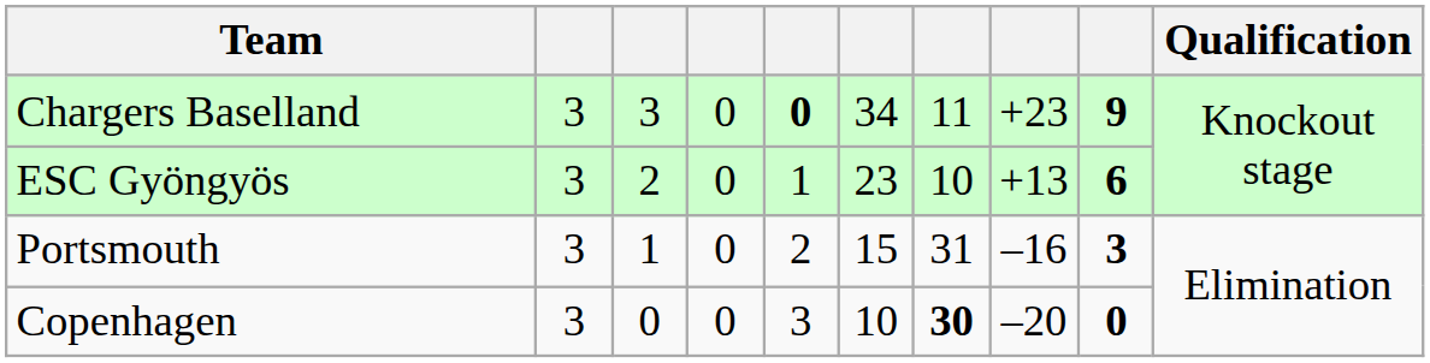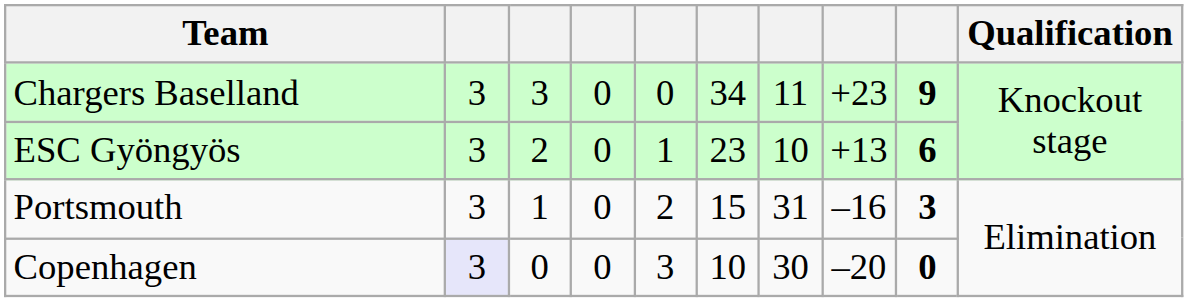Chargers Baselland | column 5: bold -> normal
Copenhagen | column 2: no background -> lavender background
Copenhagen | column 7: bold -> normal
